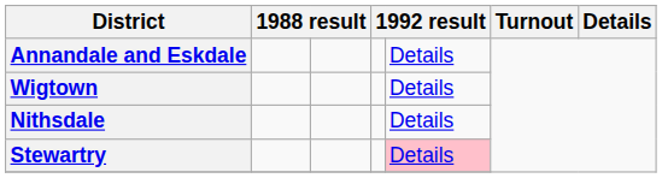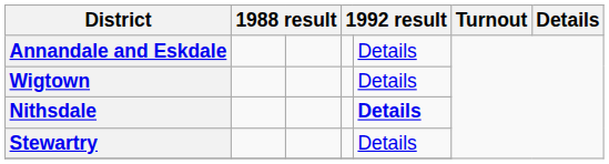Nithsdale | column 5: normal -> bold
Stewartry | column 5: pink background -> no background
